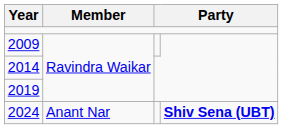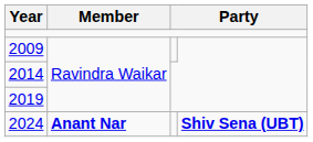2024 | Member: normal -> bold
